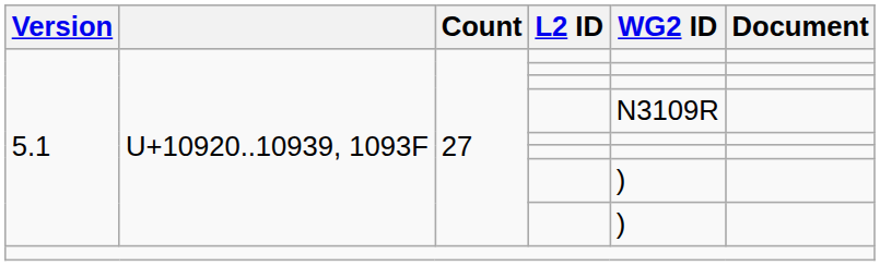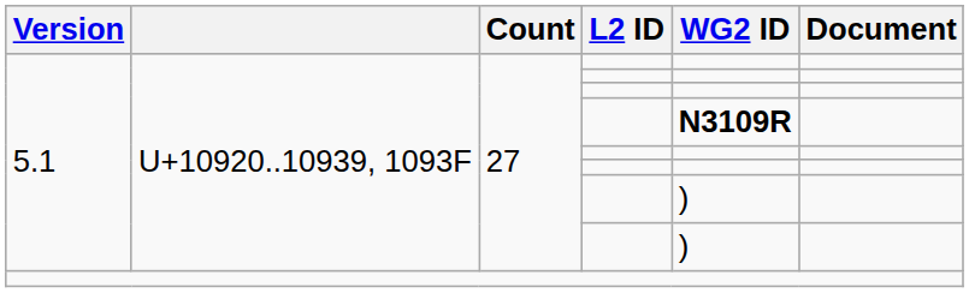row 5 | WG2 ID: normal -> bold
